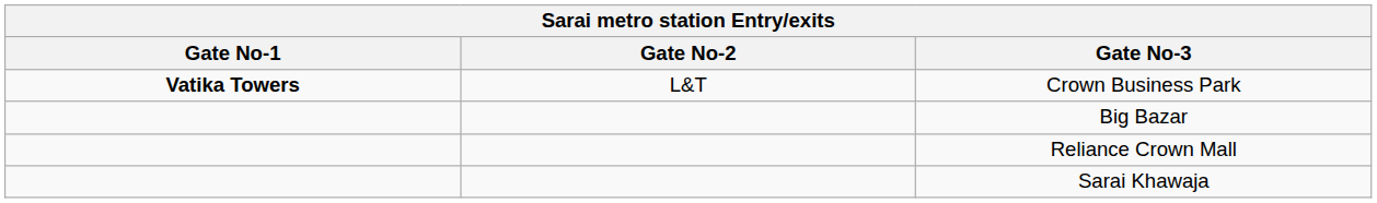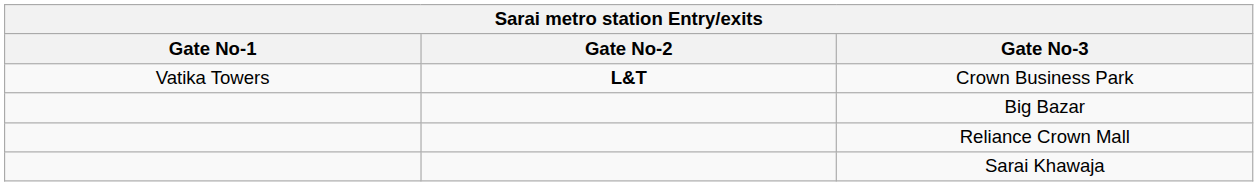Crown Business Park | Gate No-1: bold -> normal
Crown Business Park | Gate No-2: normal -> bold
